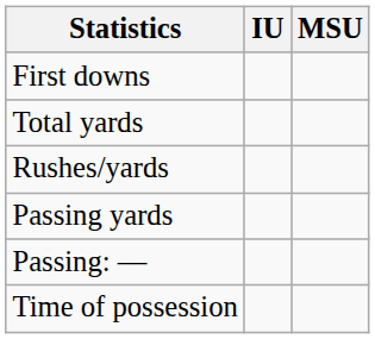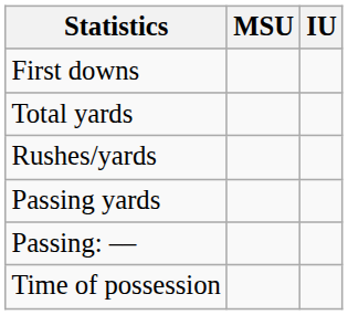columns swapped: MSU <-> IU
